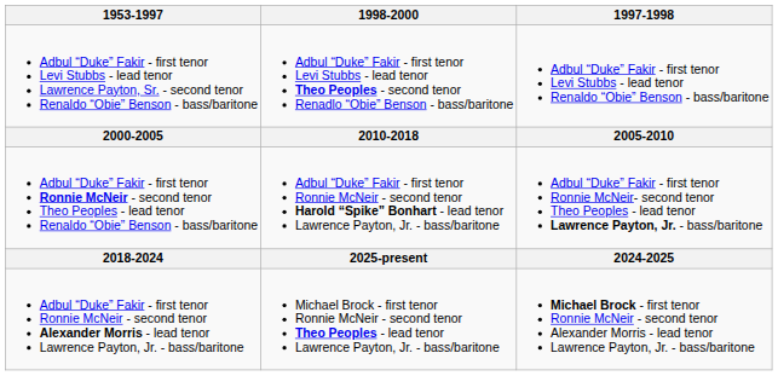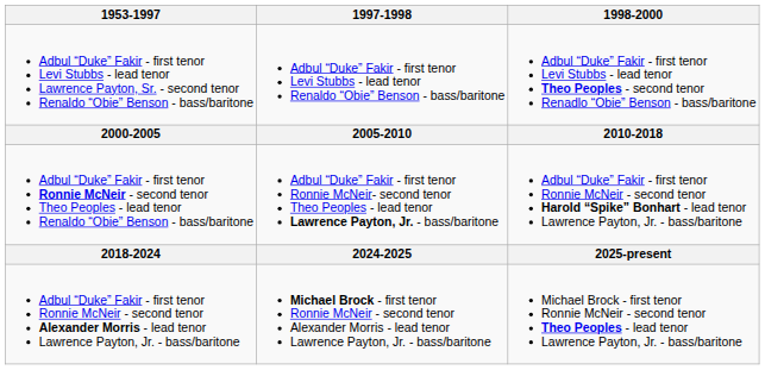columns swapped: 1997-1998 <-> 1998-2000
